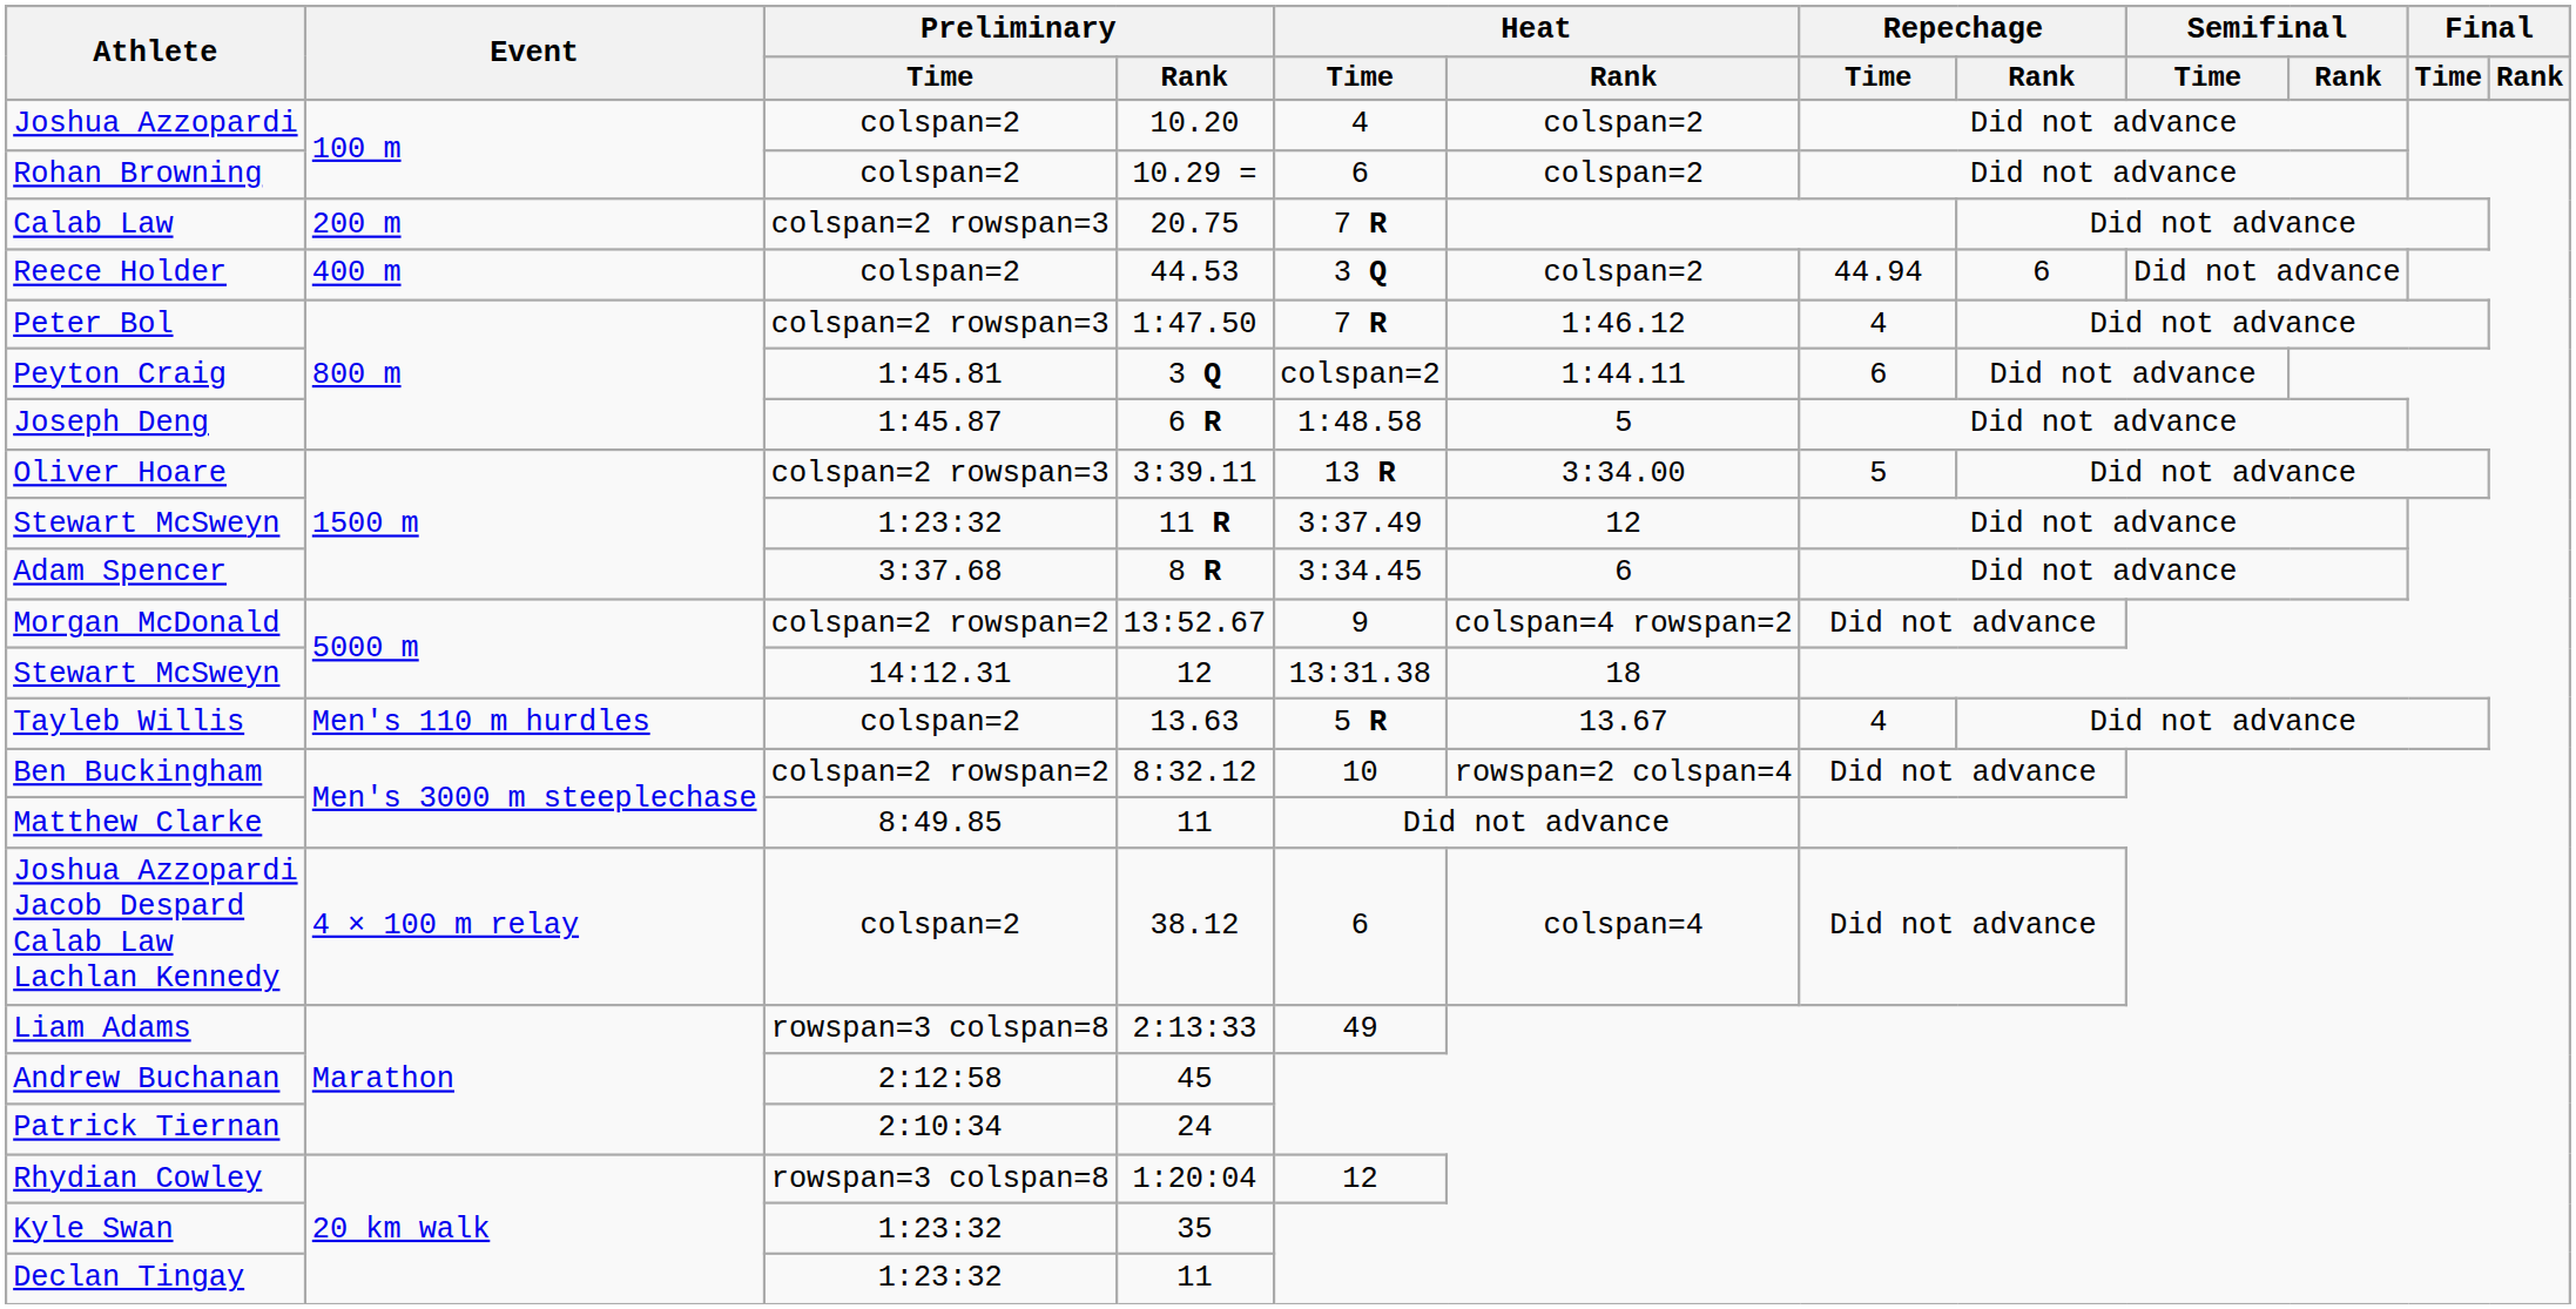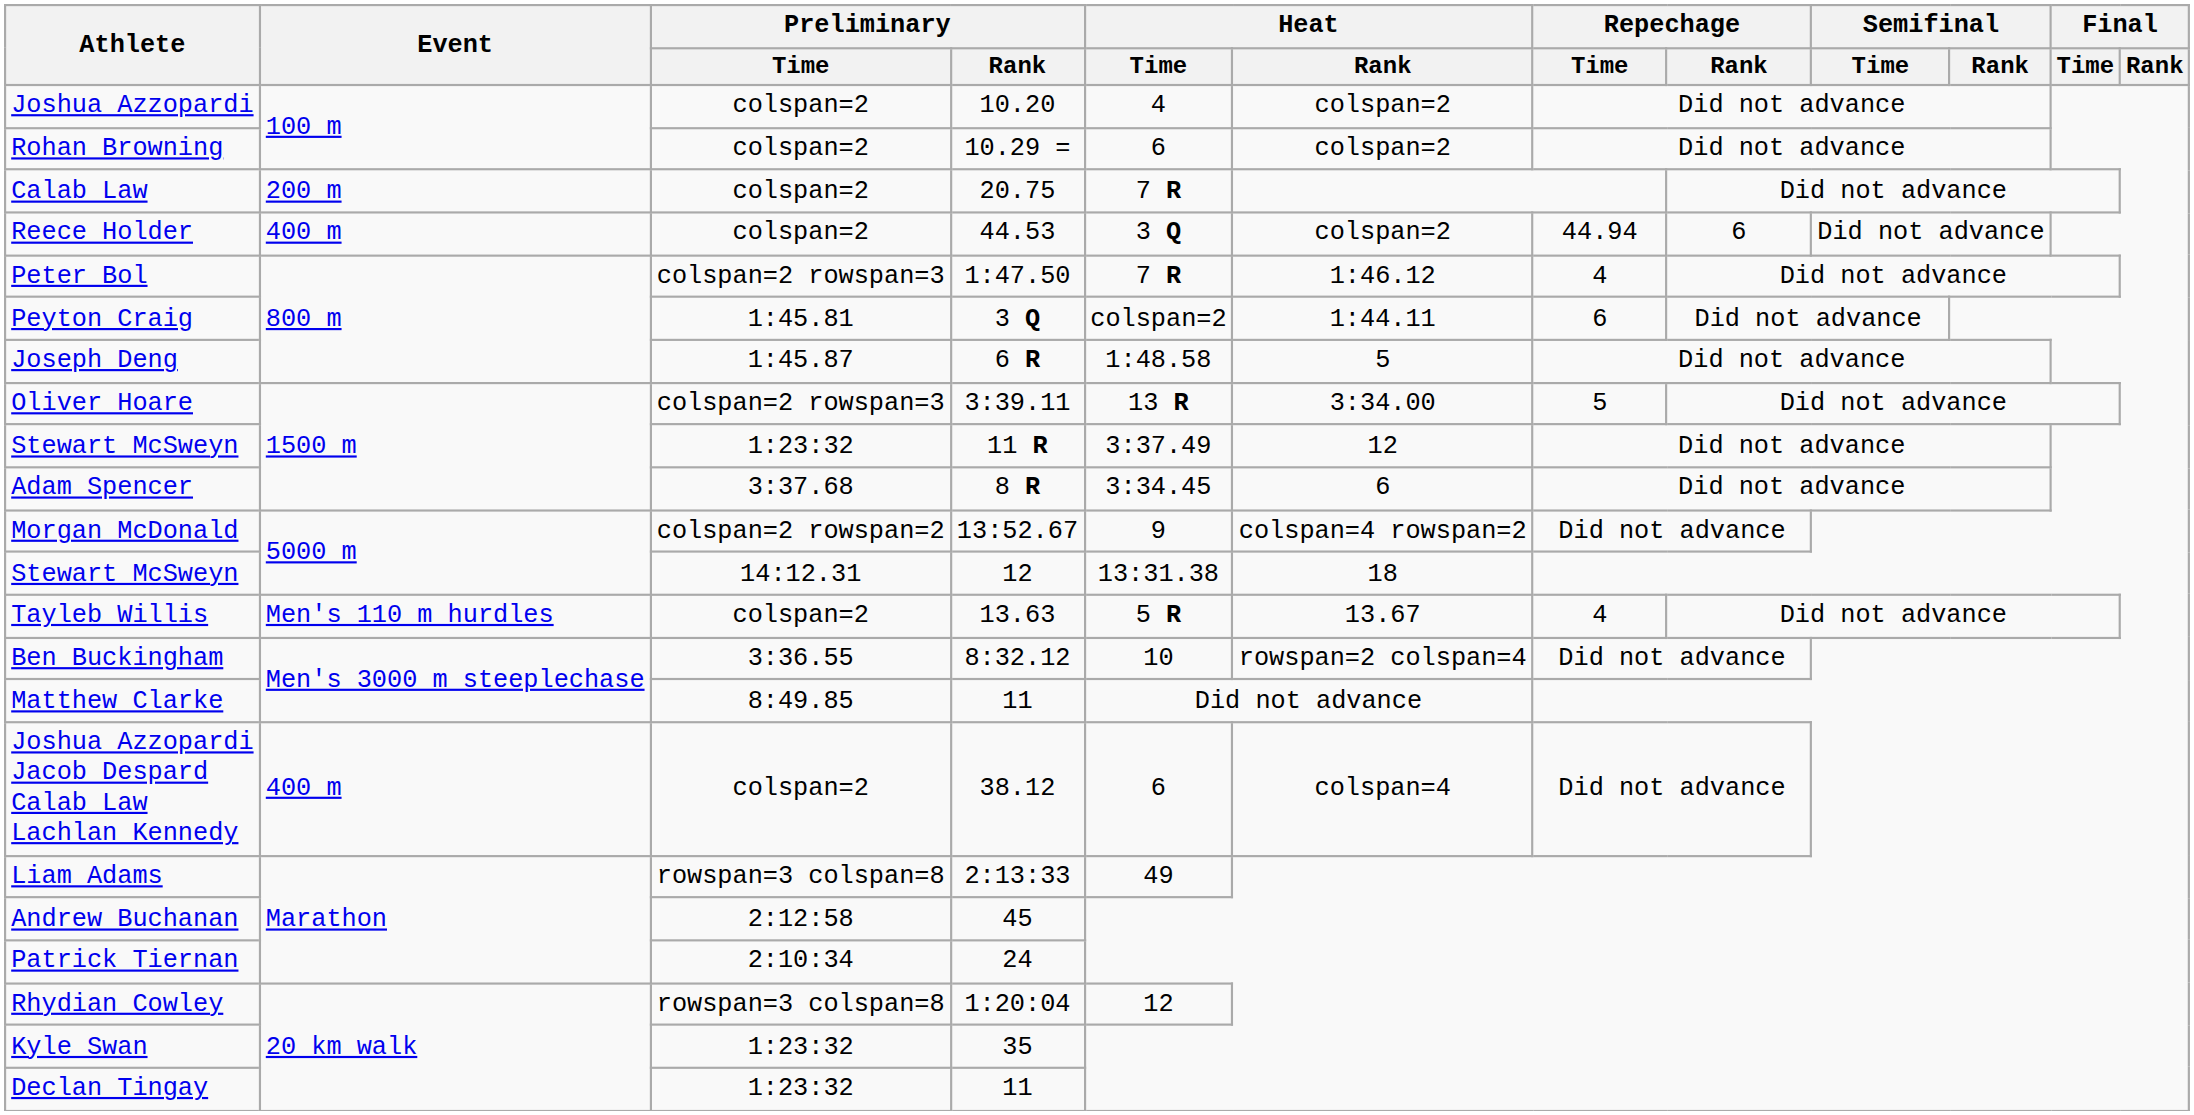Calab Law | Preliminary / Time: colspan=2 rowspan=3 -> colspan=2
Ben Buckingham | Preliminary / Time: colspan=2 rowspan=2 -> 3:36.55
Joshua Azzopardi Jacob Despard Calab Law Lachlan Kennedy | Event: 4 × 100 m relay -> 400 m
